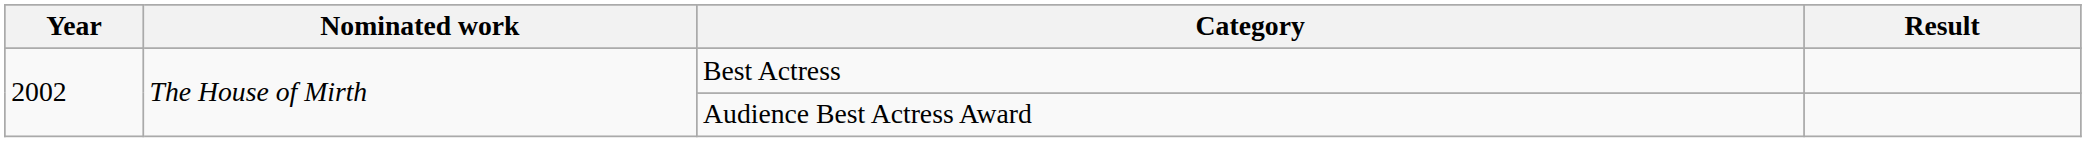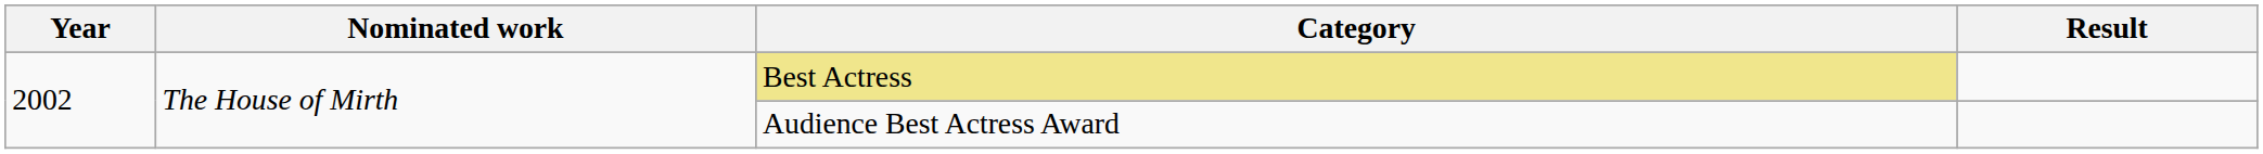Best Actress | Category: no background -> khaki background
